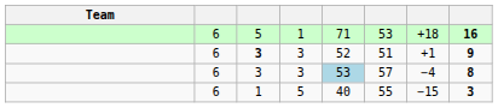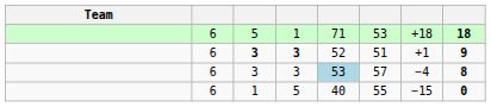row 2 | column 8: 16 -> 18
row 3 | column 4: normal -> bold
row 5 | column 8: 3 -> 0
